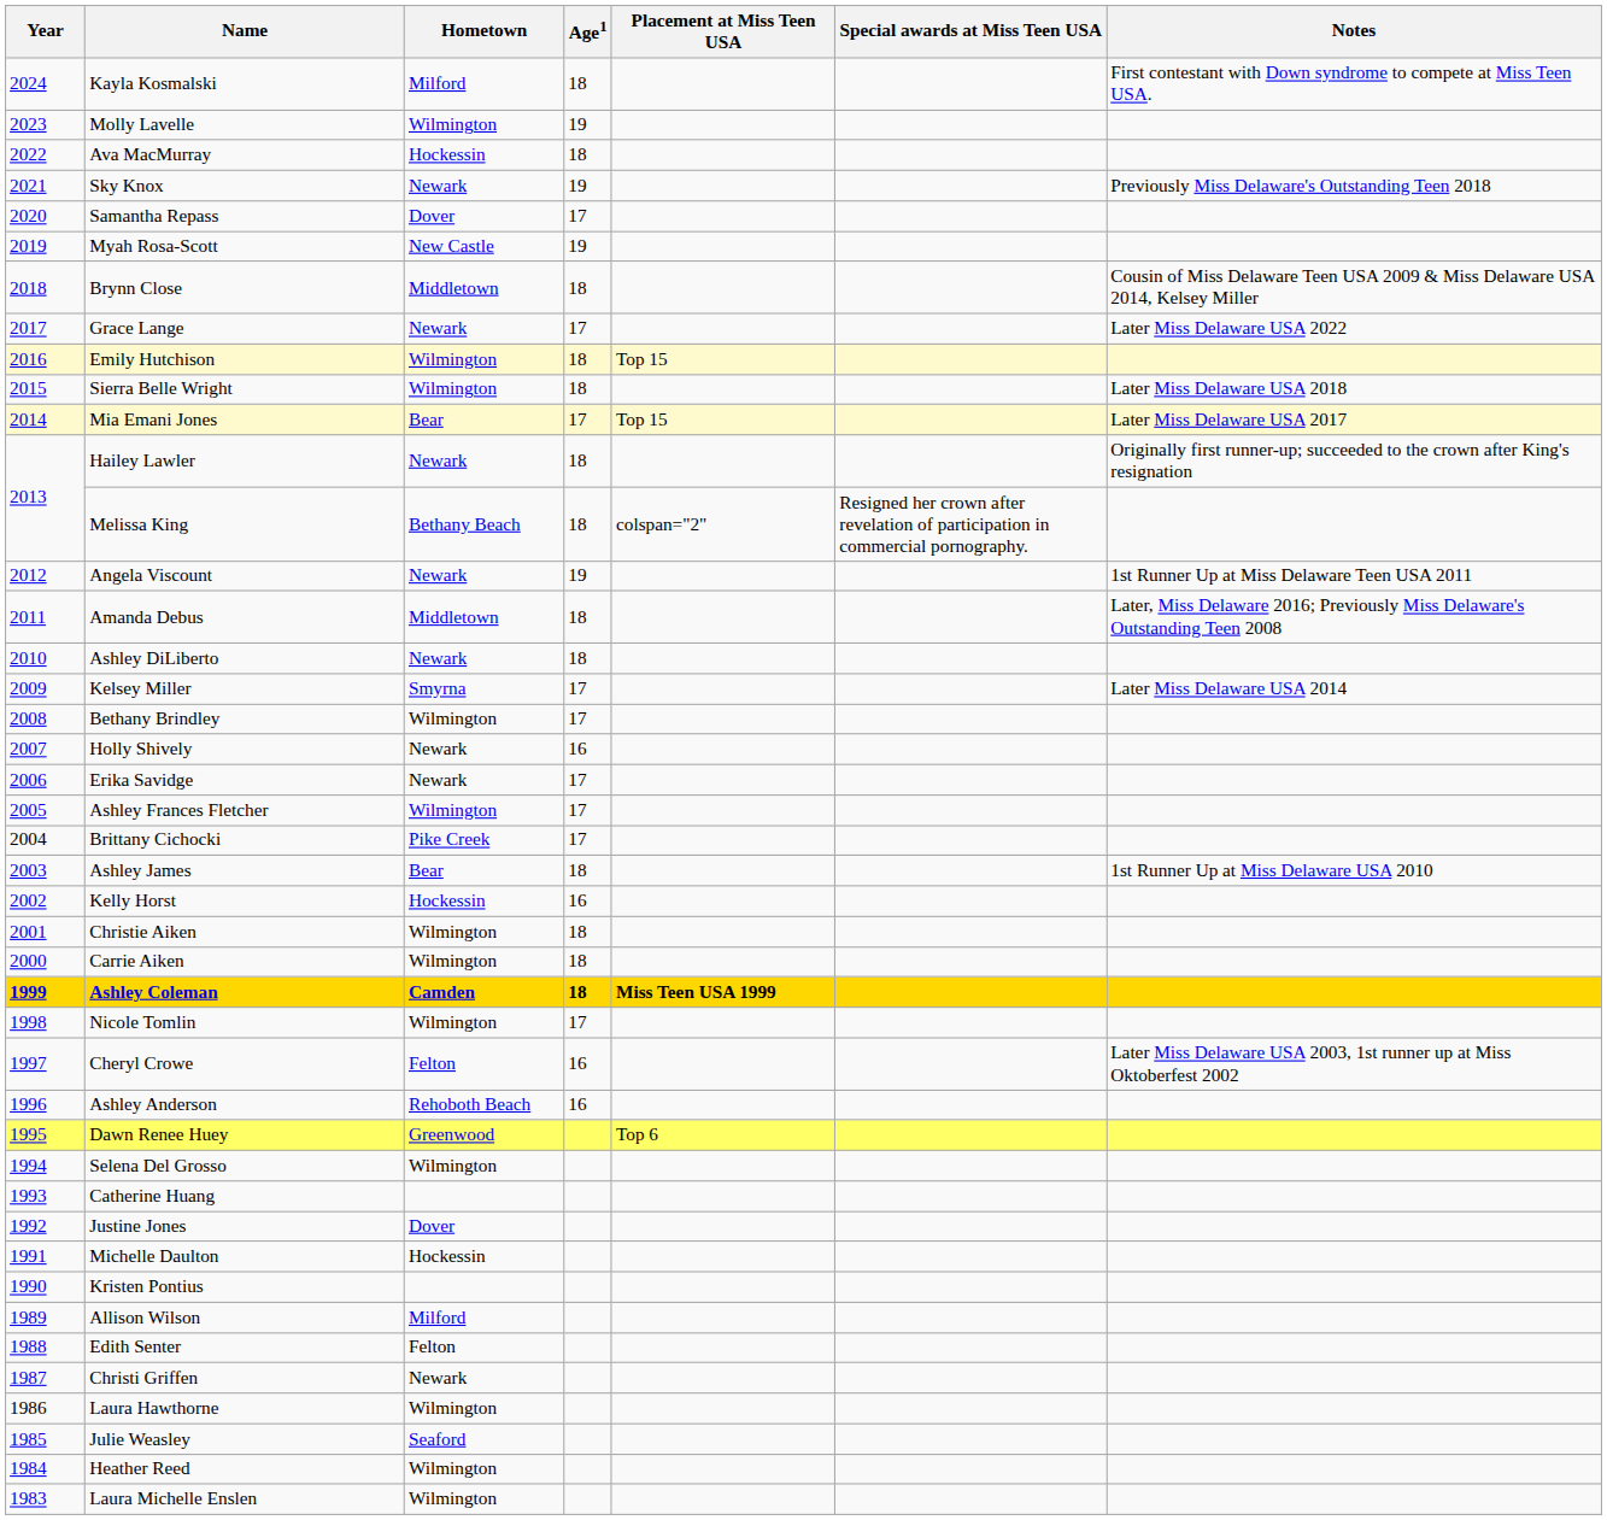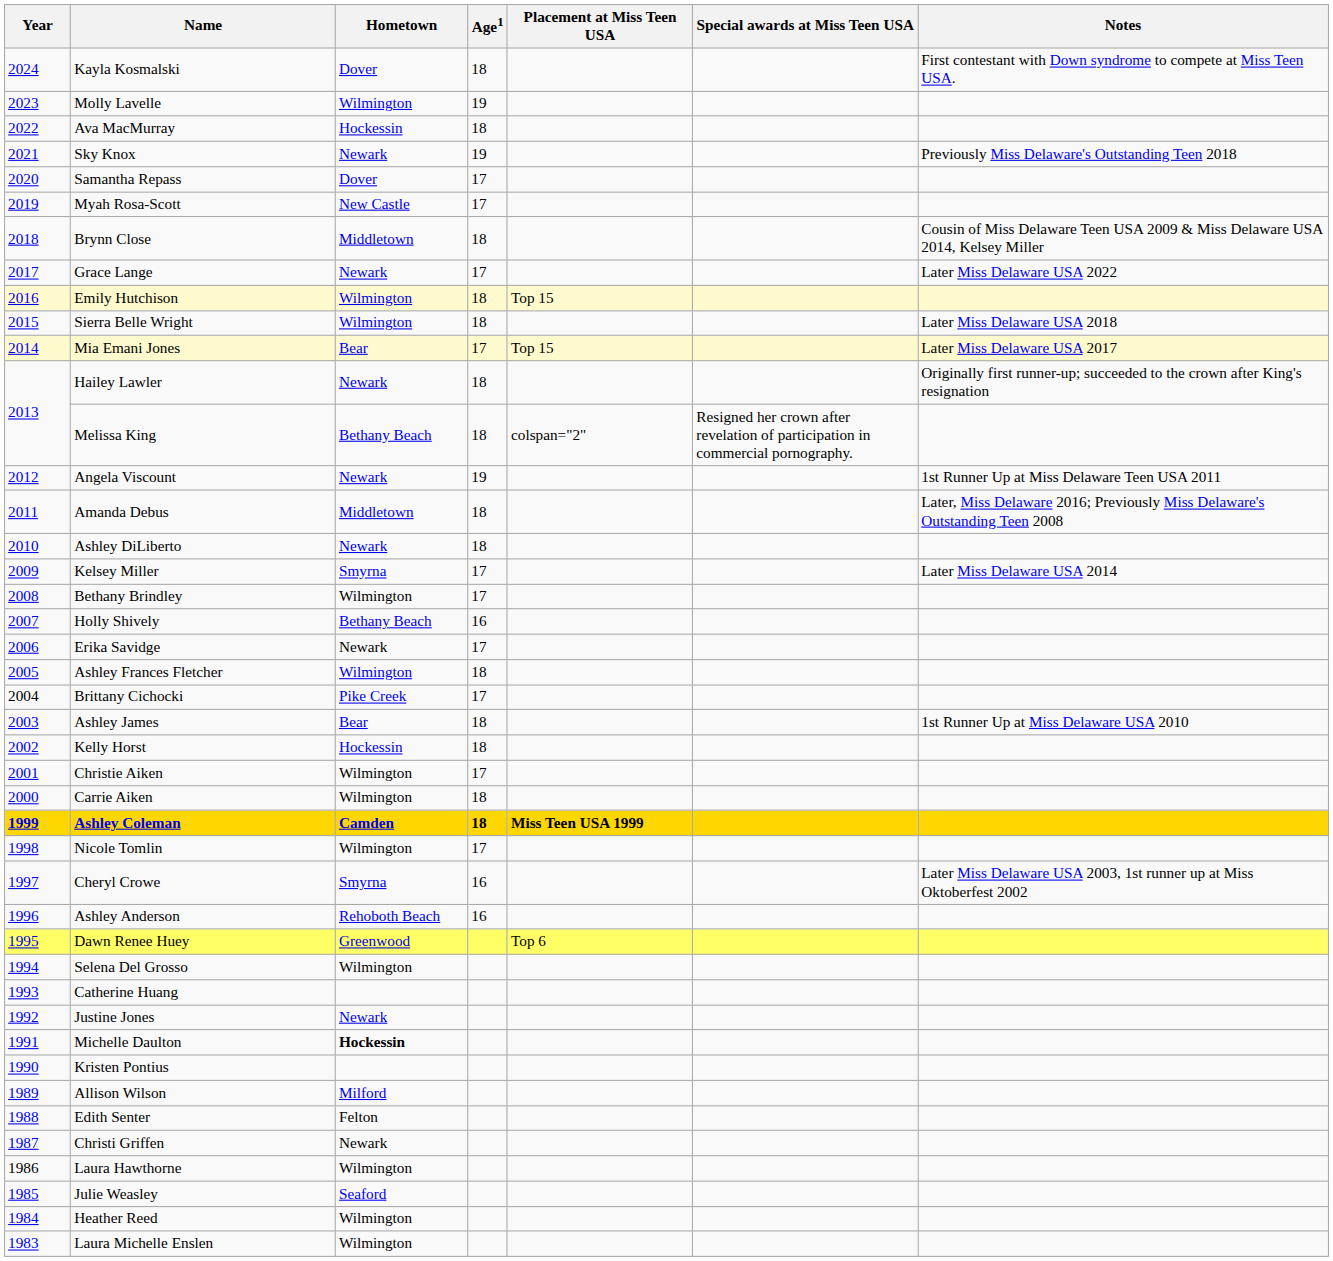Kayla Kosmalski | Hometown: Milford -> Dover
Myah Rosa-Scott | Age1: 19 -> 17
Holly Shively | Hometown: Newark -> Bethany Beach
Ashley Frances Fletcher | Age1: 17 -> 18
Kelly Horst | Age1: 16 -> 18
Christie Aiken | Age1: 18 -> 17
Cheryl Crowe | Hometown: Felton -> Smyrna
Justine Jones | Hometown: Dover -> Newark
Michelle Daulton | Hometown: normal -> bold
